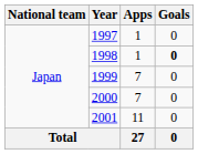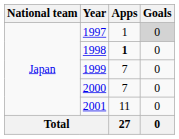1997 | Goals: no background -> lightgrey background
1998 | Apps: normal -> bold
1998 | Goals: bold -> normal
